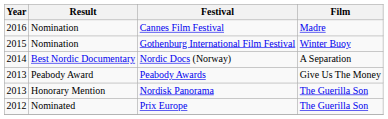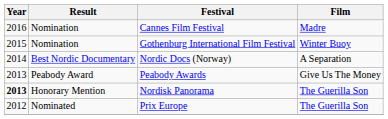Nordisk Panorama | Year: normal -> bold
